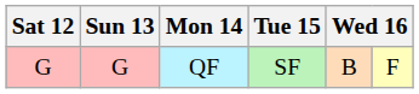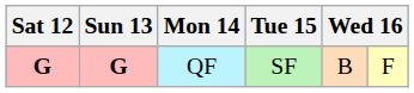QF | Sat 12: normal -> bold
QF | Sun 13: normal -> bold
